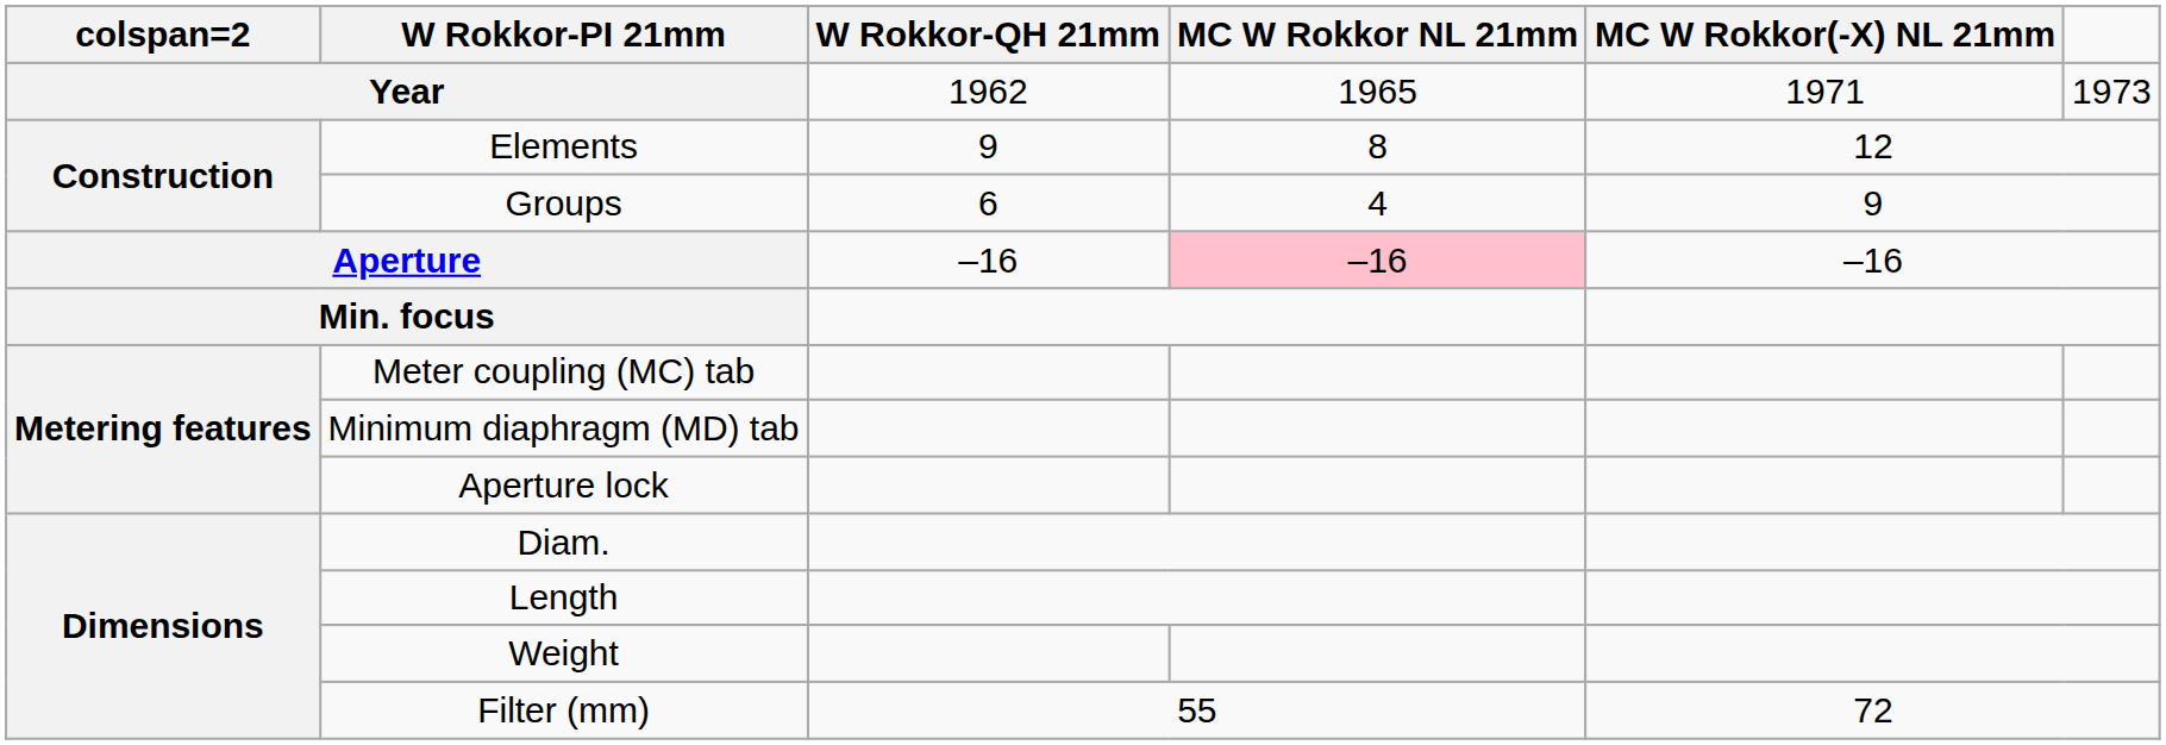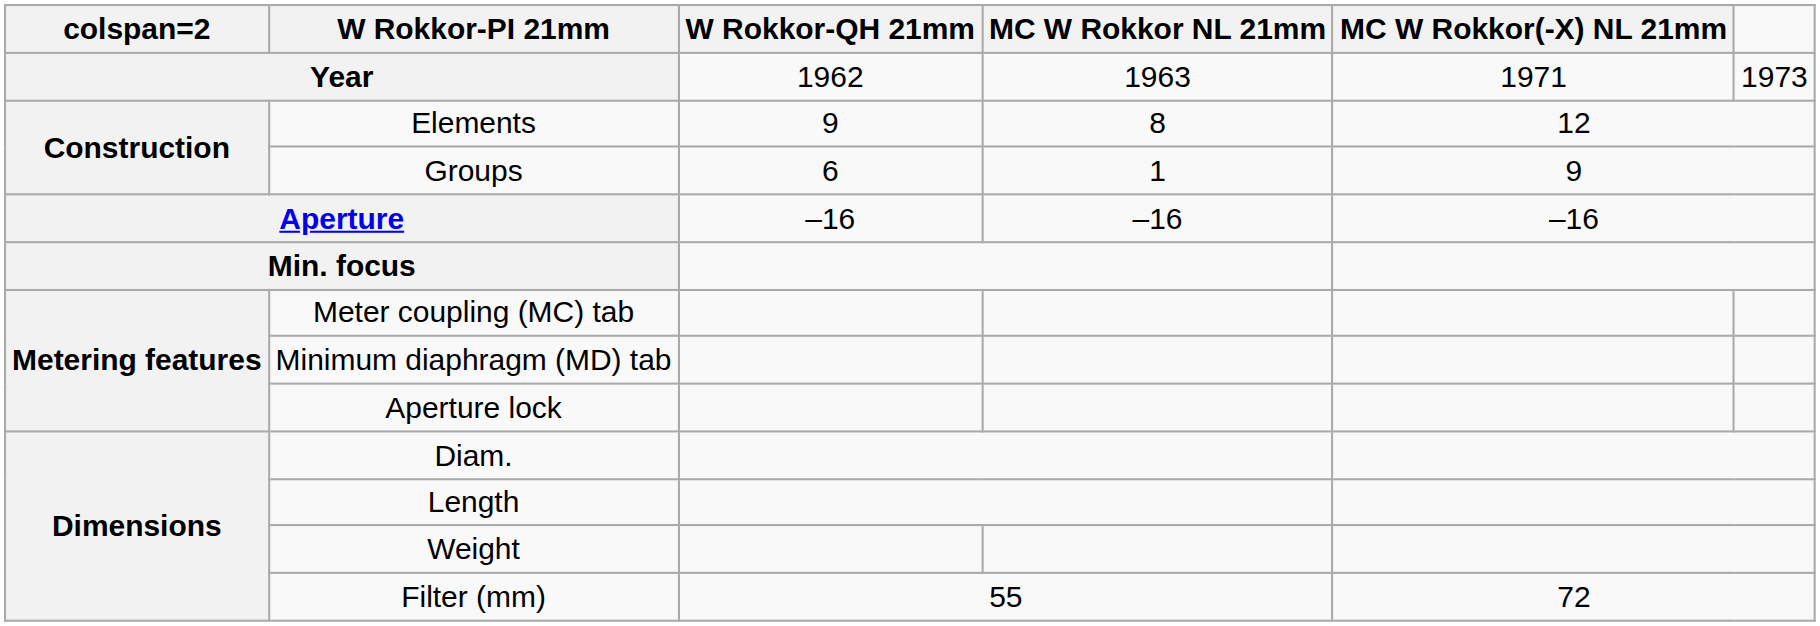Year | MC W Rokkor NL 21mm: 1965 -> 1963
Groups | MC W Rokkor NL 21mm: 4 -> 1
Aperture | MC W Rokkor NL 21mm: pink background -> no background
